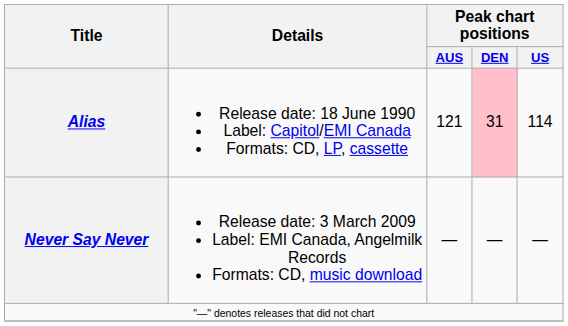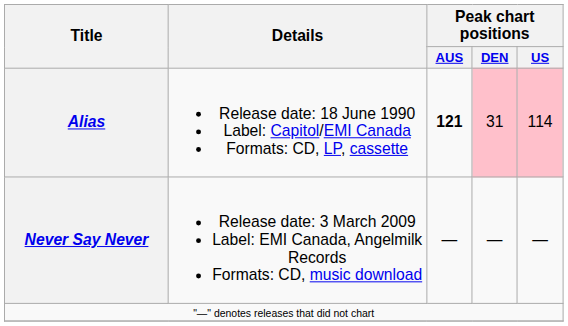Alias | Peak chart positions / AUS: normal -> bold
Alias | Peak chart positions / US: no background -> pink background
